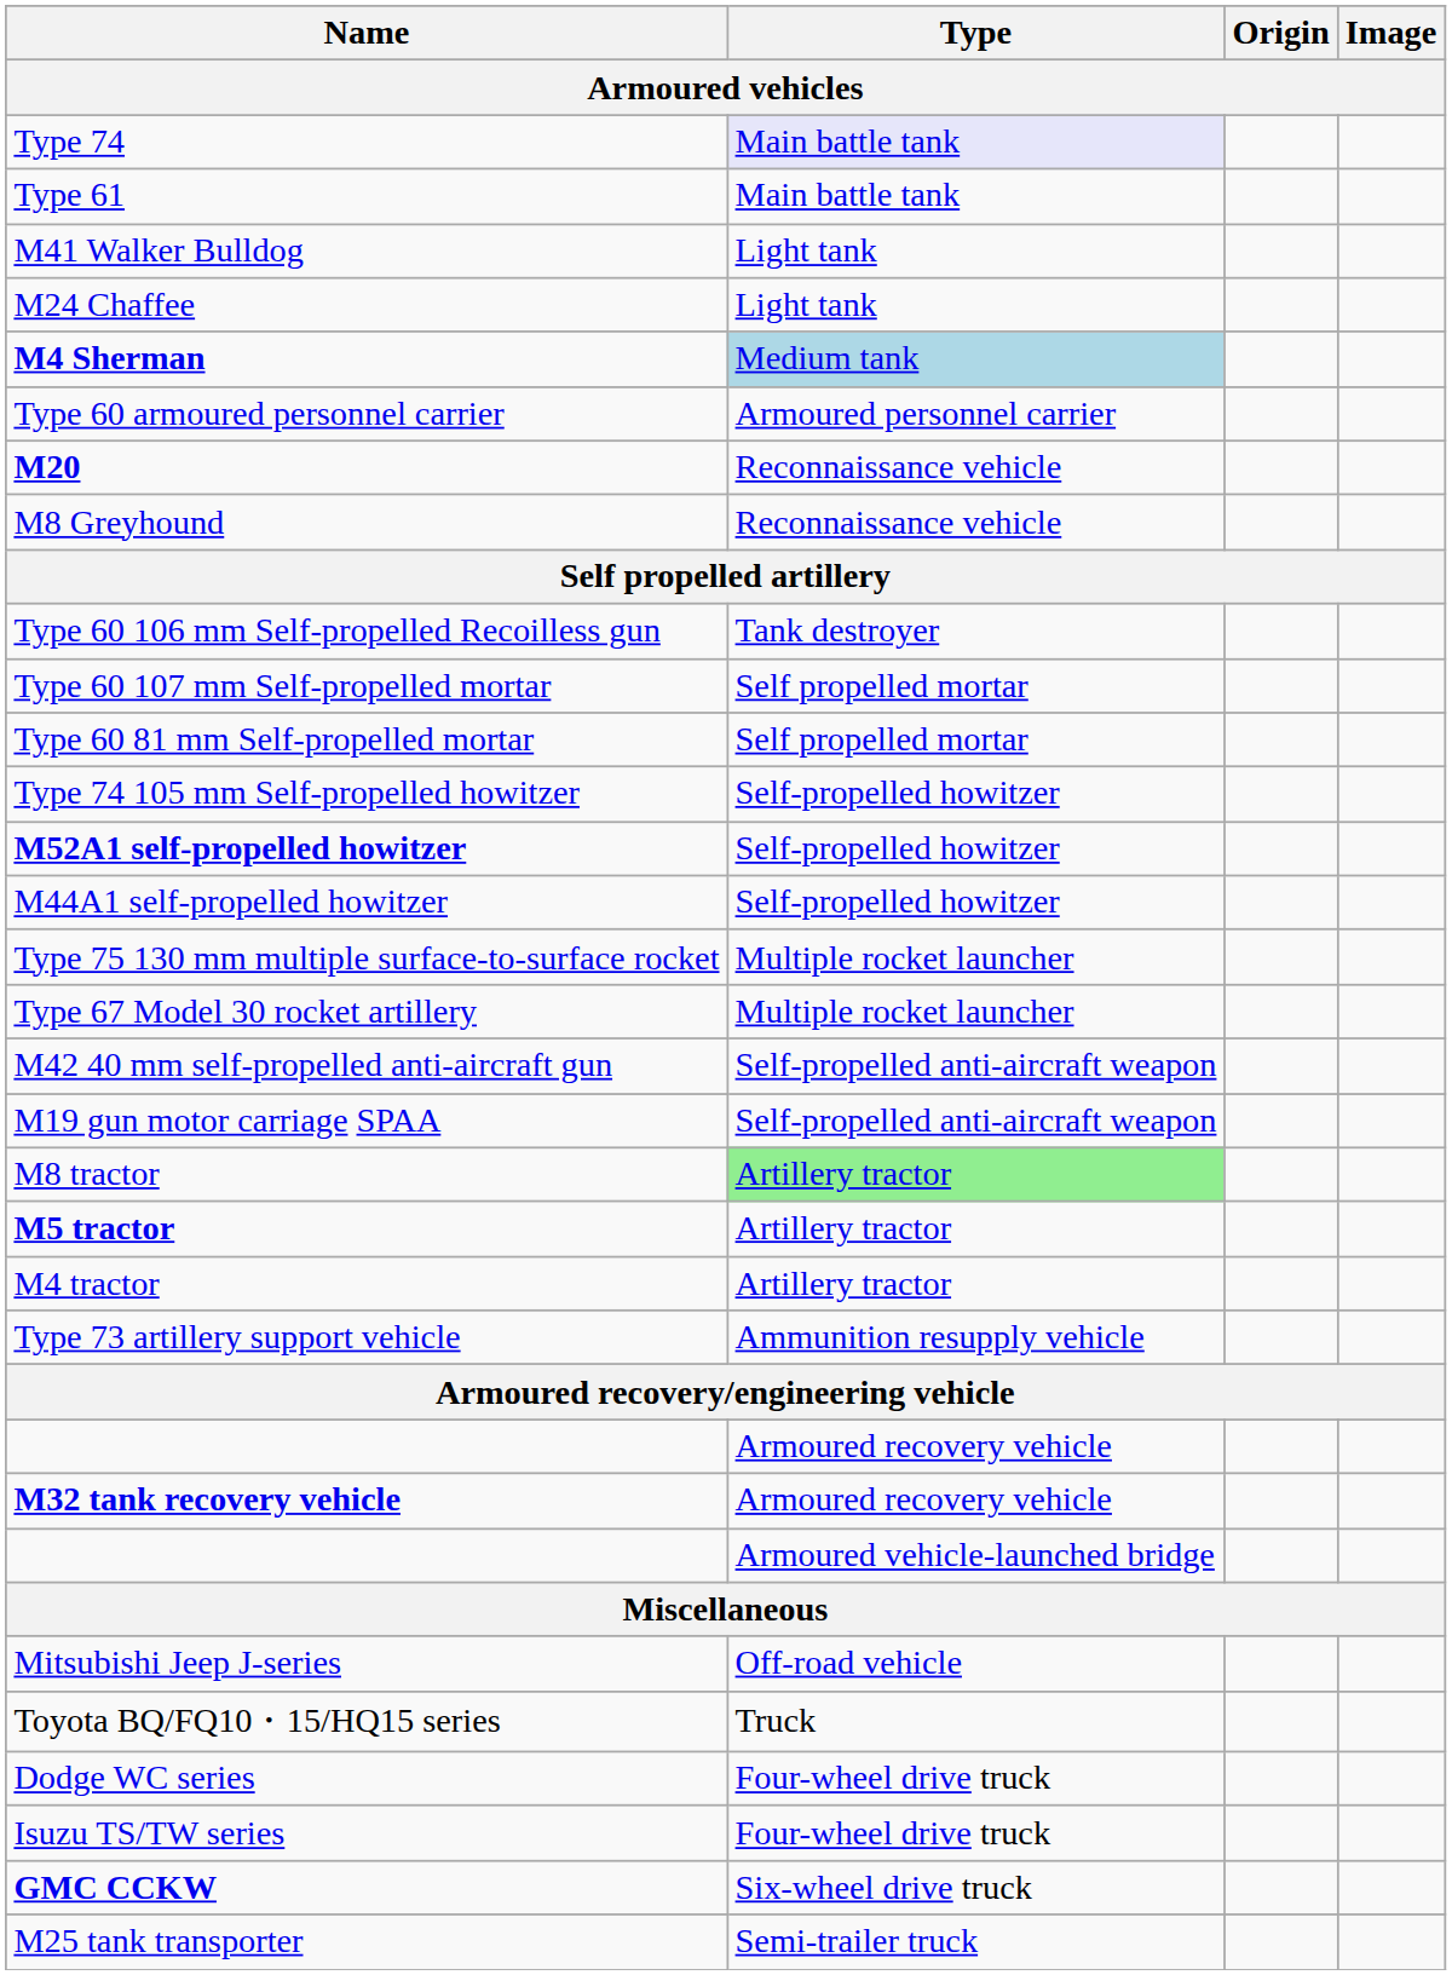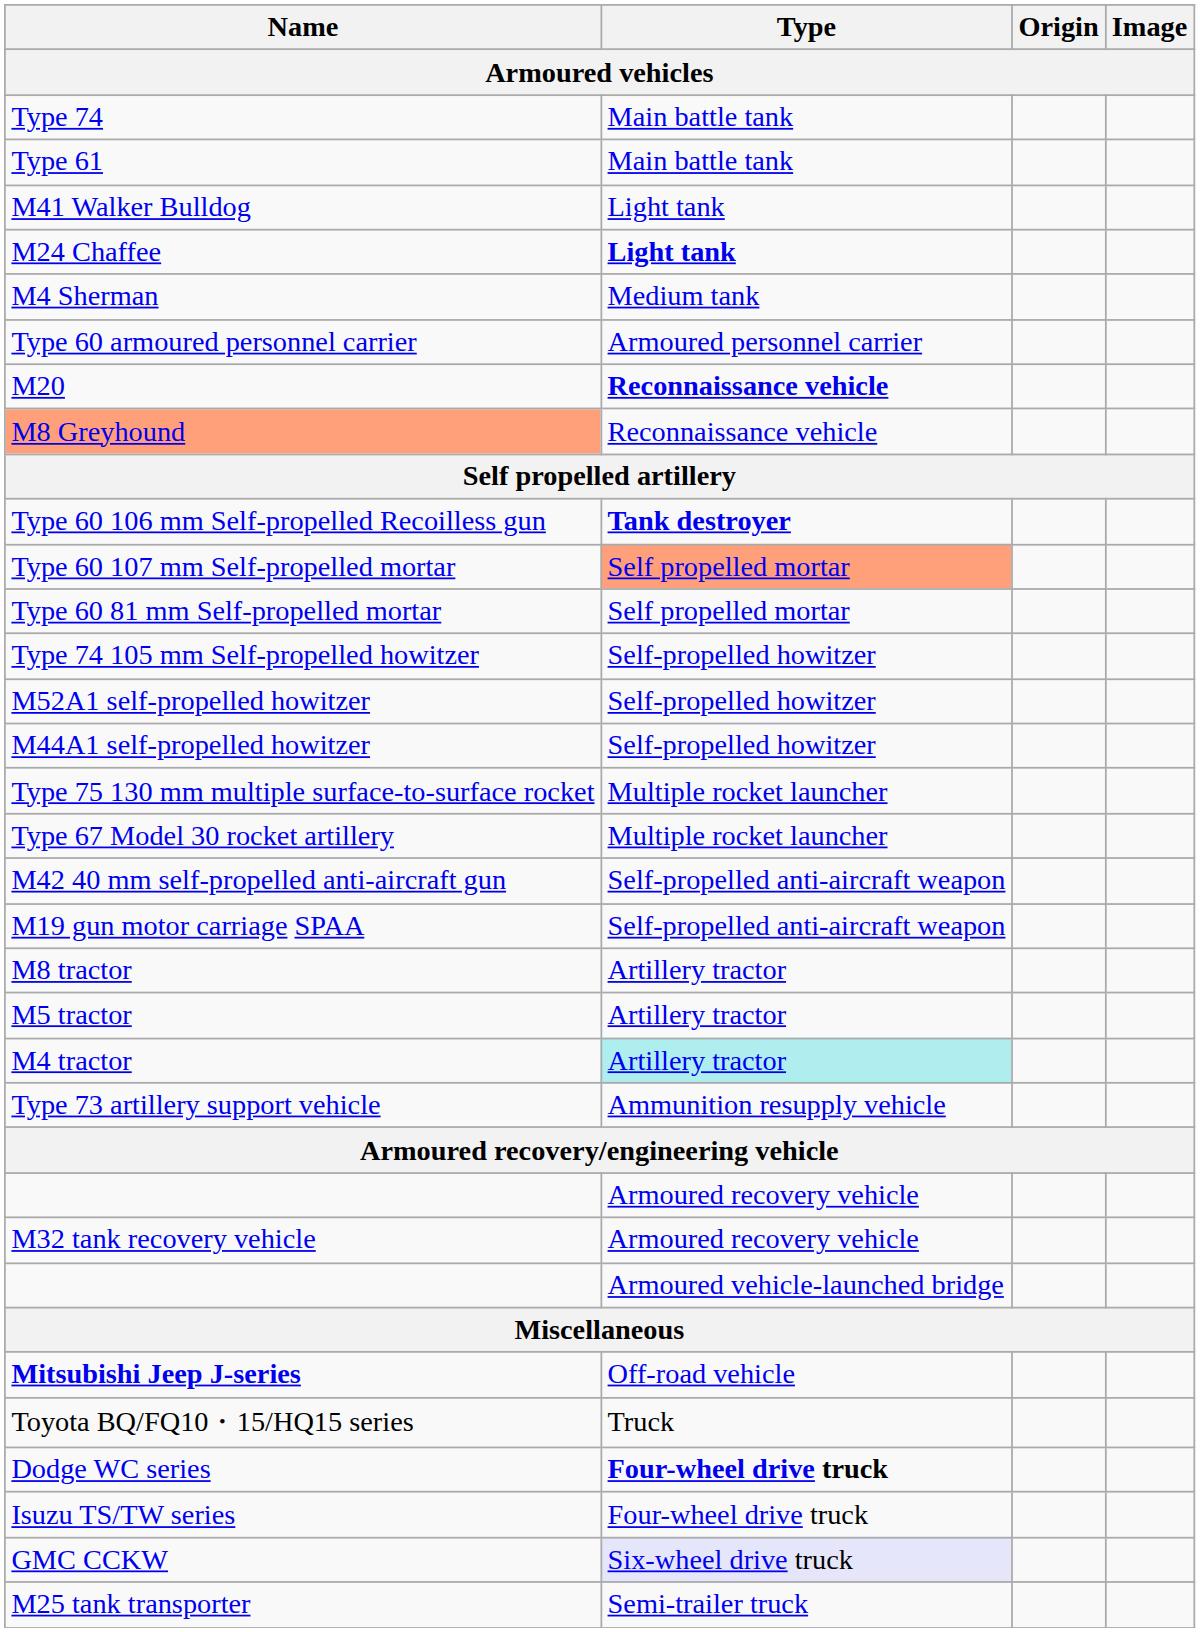Type 74 | Type / Armoured vehicles: lavender background -> no background
M24 Chaffee | Type / Armoured vehicles: normal -> bold
M4 Sherman | Name / Armoured vehicles: bold -> normal
M4 Sherman | Type / Armoured vehicles: lightblue background -> no background
M20 | Name / Armoured vehicles: bold -> normal
M20 | Type / Armoured vehicles: normal -> bold
M8 Greyhound | Name / Armoured vehicles: no background -> lightsalmon background
Type 60 106 mm Self-propelled Recoilless gun | Type / Armoured vehicles: normal -> bold
Type 60 107 mm Self-propelled mortar | Type / Armoured vehicles: no background -> lightsalmon background
M52A1 self-propelled howitzer | Name / Armoured vehicles: bold -> normal
M8 tractor | Type / Armoured vehicles: lightgreen background -> no background
M5 tractor | Name / Armoured vehicles: bold -> normal
M4 tractor | Type / Armoured vehicles: no background -> paleturquoise background
M32 tank recovery vehicle | Name / Armoured vehicles: bold -> normal
Mitsubishi Jeep J-series | Name / Armoured vehicles: normal -> bold
Dodge WC series | Type / Armoured vehicles: normal -> bold
GMC CCKW | Name / Armoured vehicles: bold -> normal
GMC CCKW | Type / Armoured vehicles: no background -> lavender background
